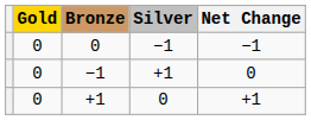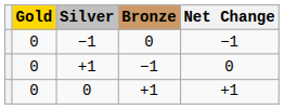columns swapped: Silver <-> Bronze
